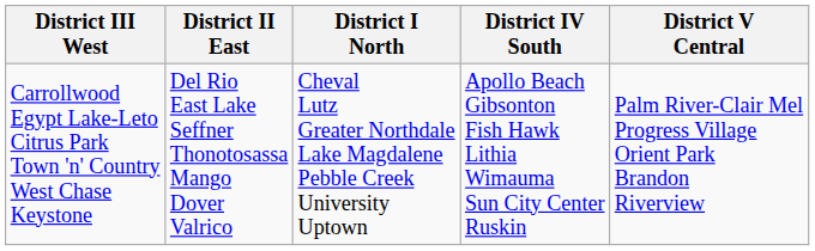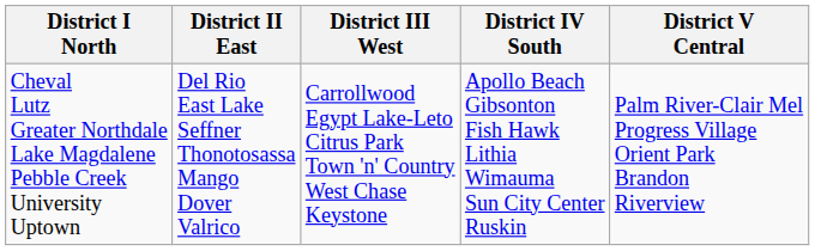columns swapped: District I North <-> District III West
